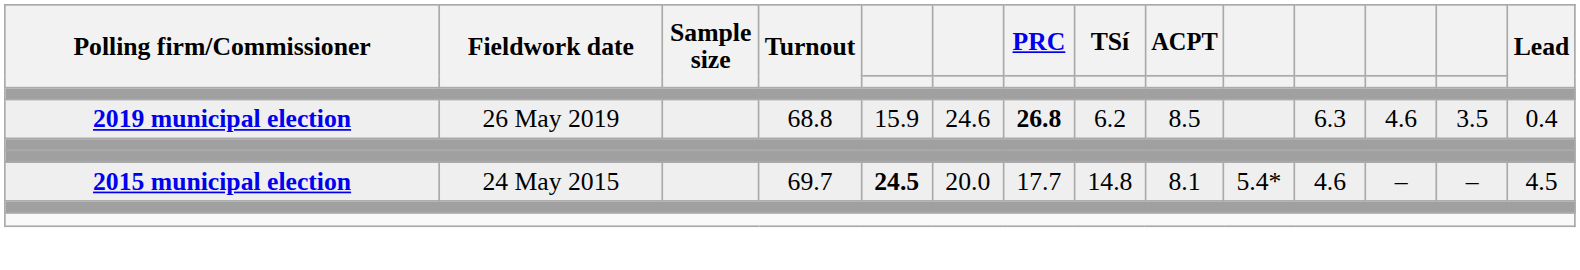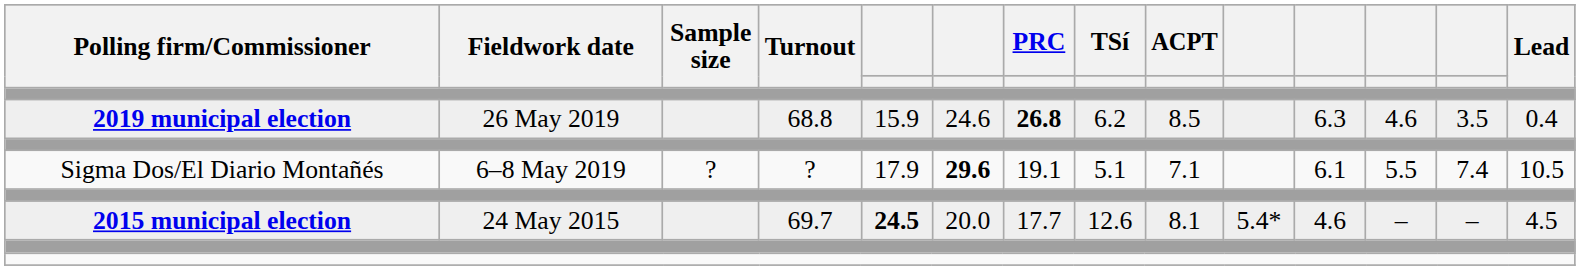+ row: Sigma Dos/El Diario Montañés | 6–8 May 2019 | ? | ? | 17.9 | 29.6 | 19.1 | 5.1 | 7.1 | 6.1 | 5.5 | 7.4 | 10.5
2015 municipal election | TSí: 14.8 -> 12.6
